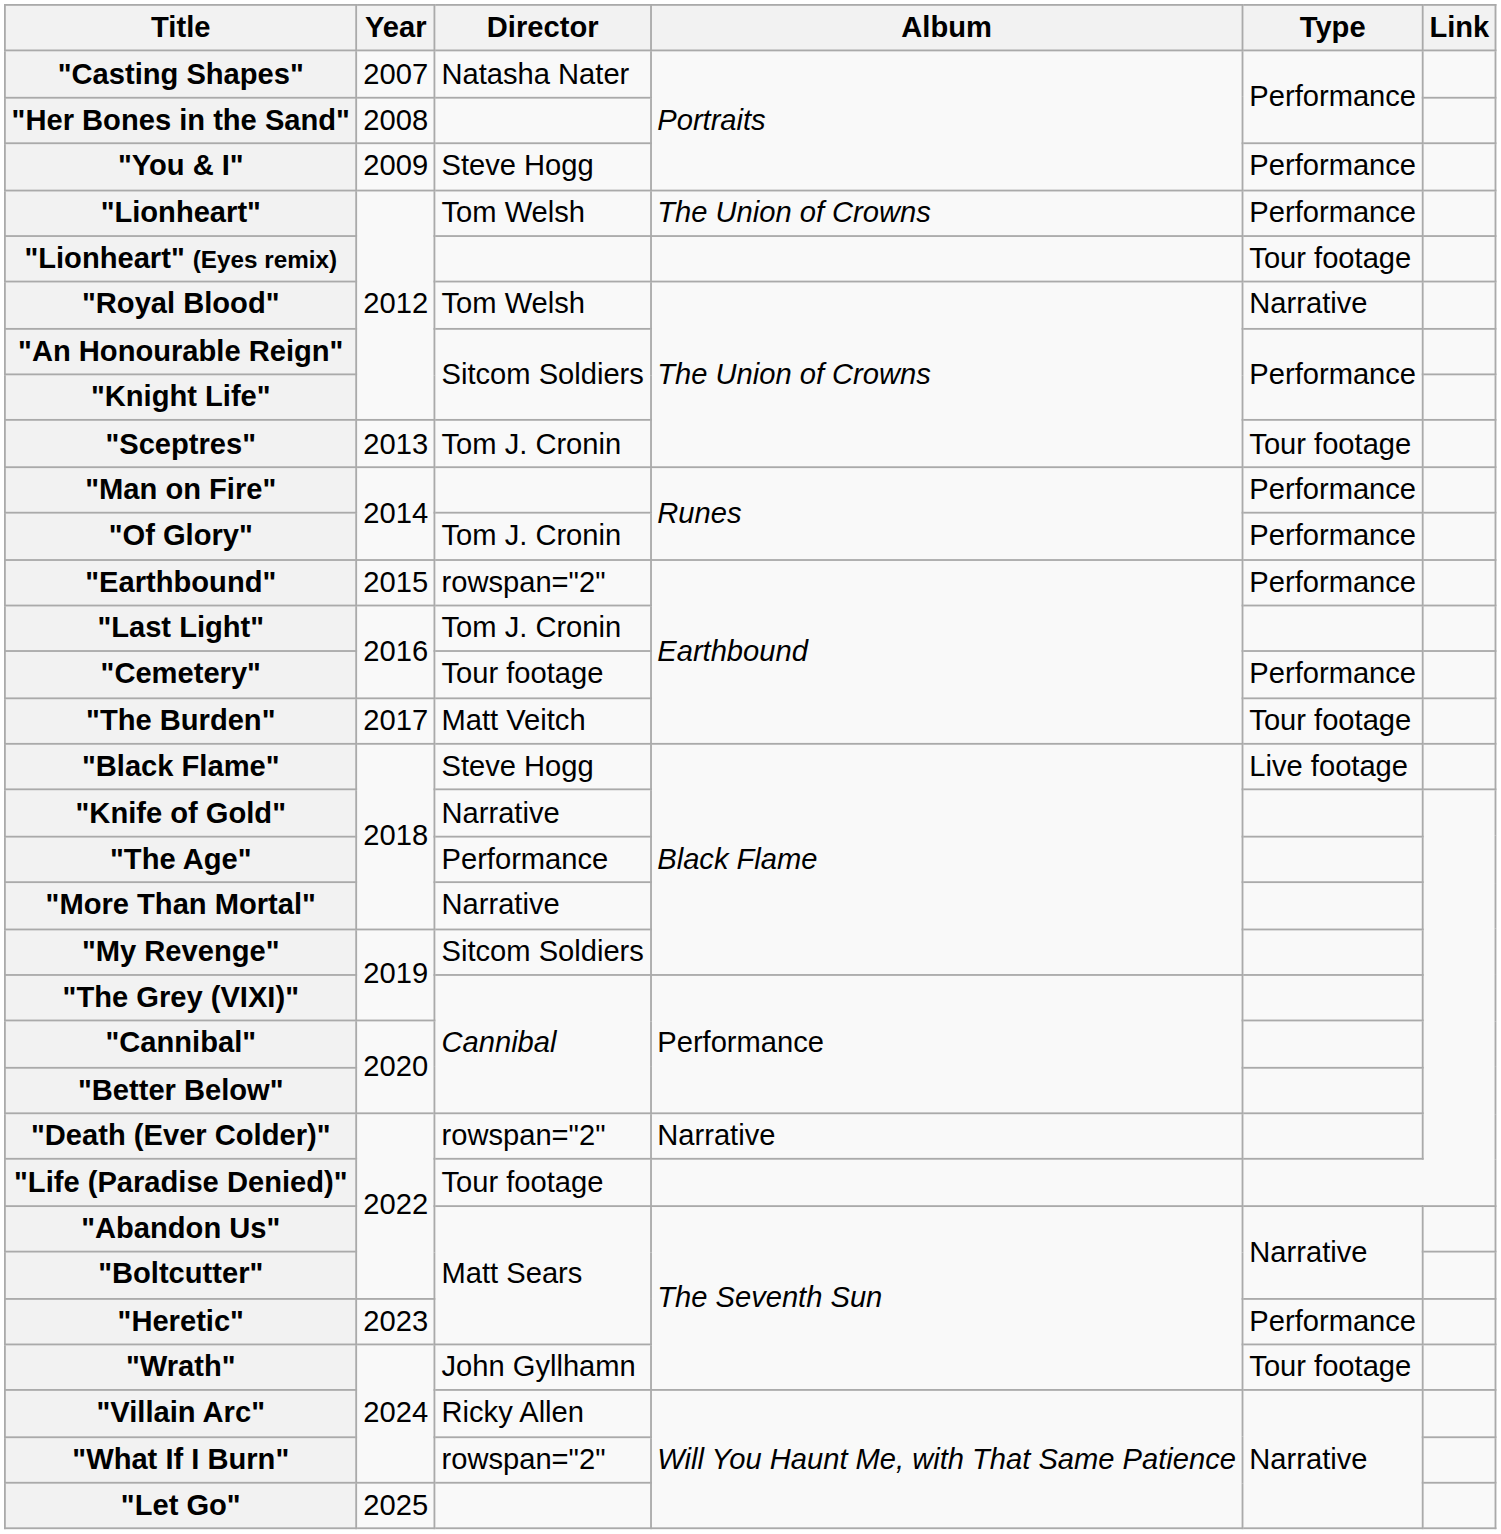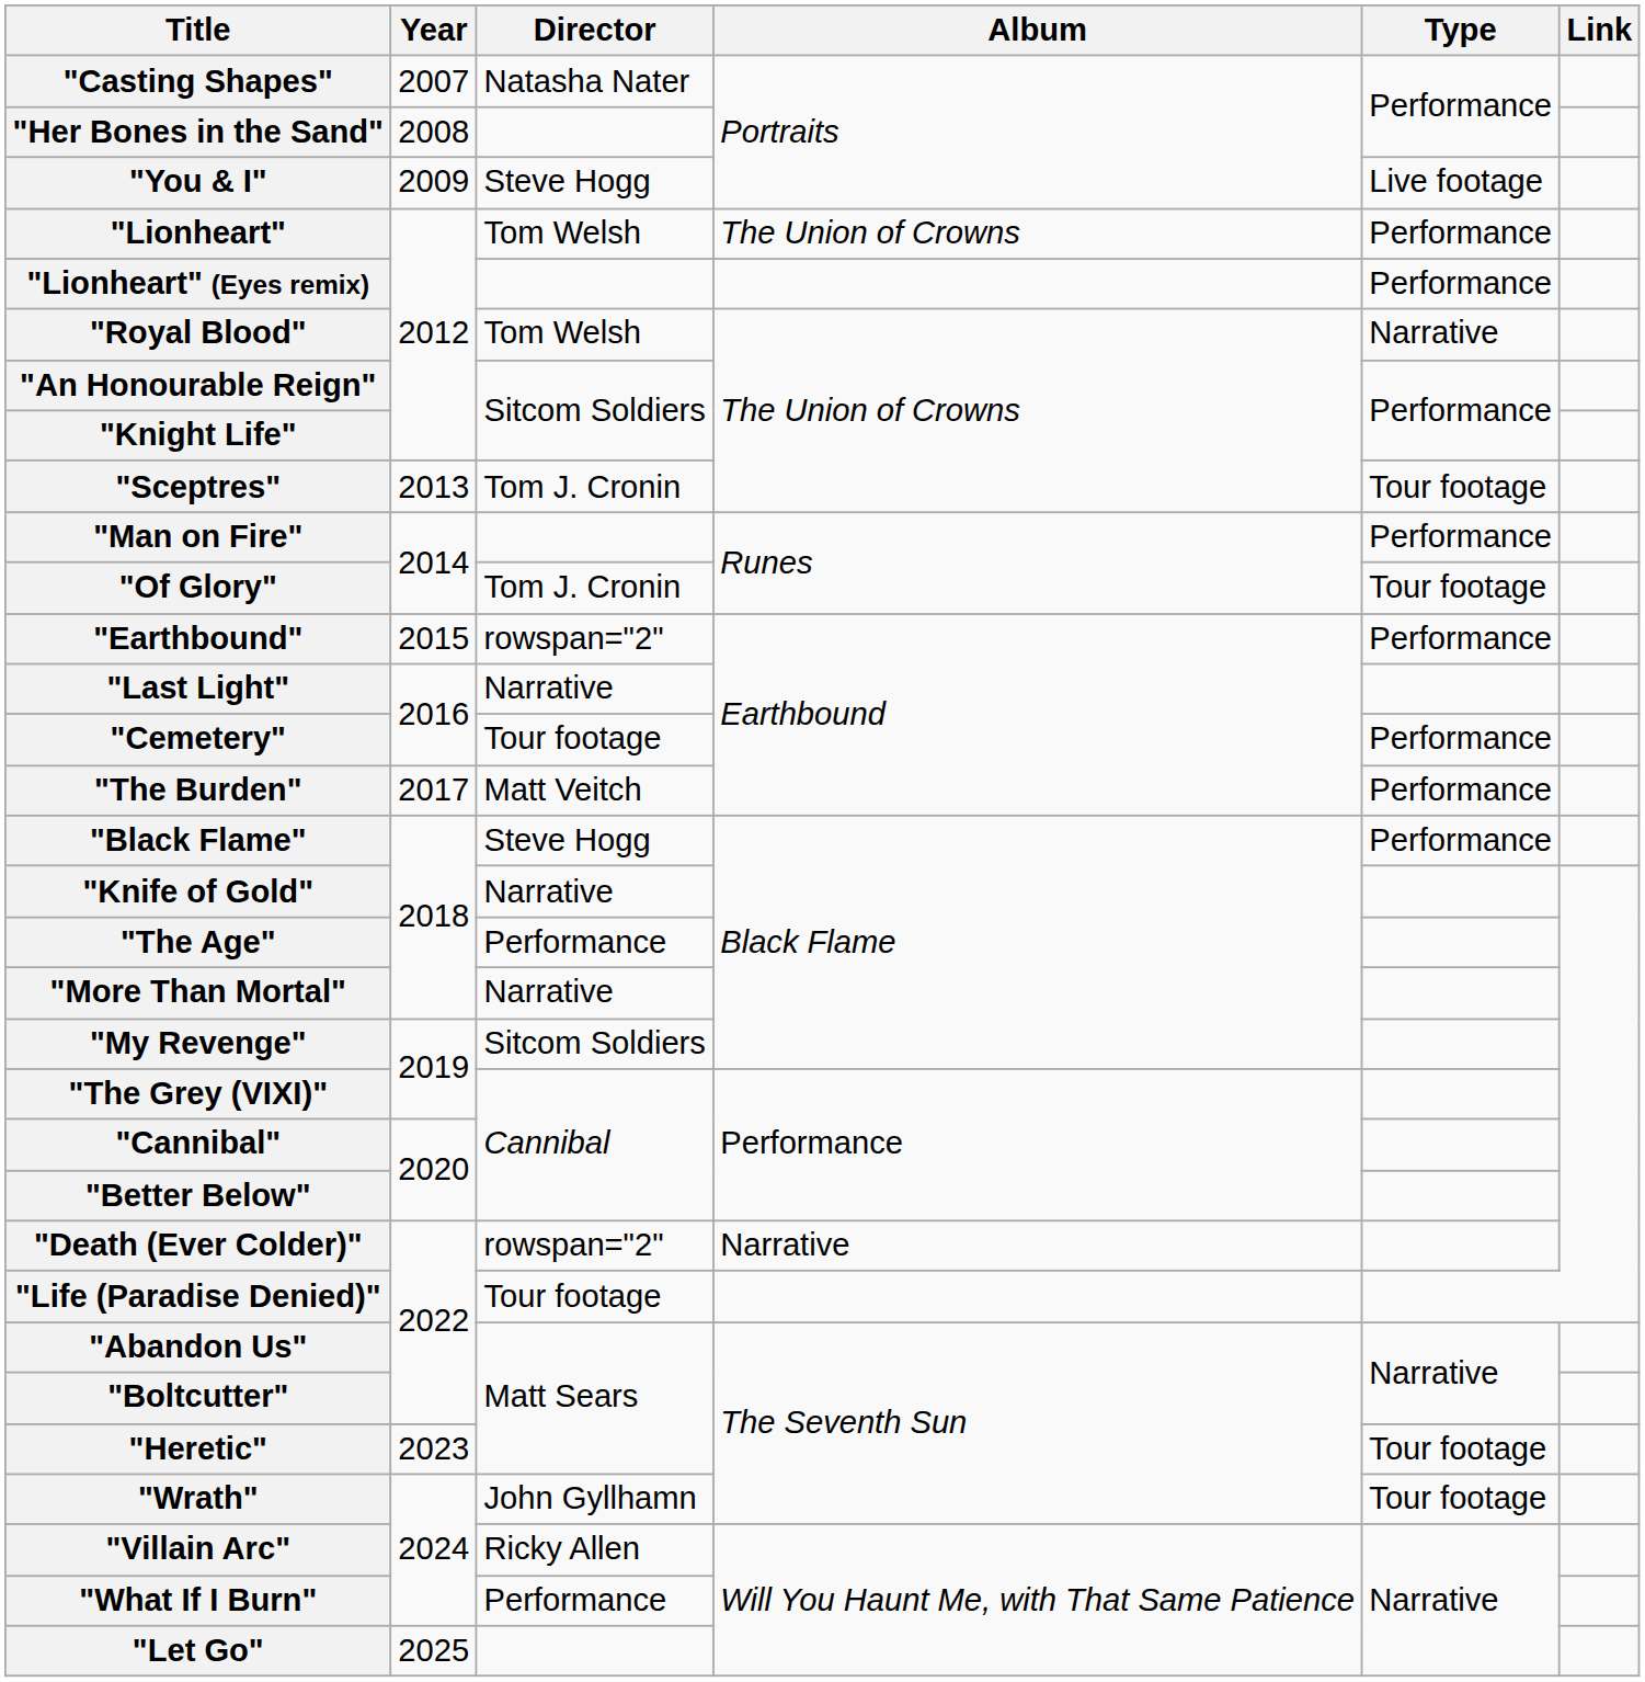"You & I" | Type: Performance -> Live footage
"Lionheart" (Eyes remix) | Type: Tour footage -> Performance
"Of Glory" | Type: Performance -> Tour footage
"Last Light" | Director: Tom J. Cronin -> Narrative
"The Burden" | Type: Tour footage -> Performance
"Black Flame" | Type: Live footage -> Performance
"Heretic" | Type: Performance -> Tour footage
"What If I Burn" | Director: rowspan="2" -> Performance
